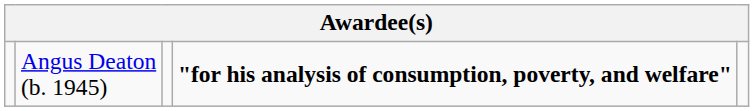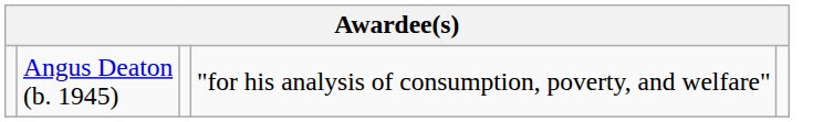Angus Deaton (b. 1945) | column 4: bold -> normal
